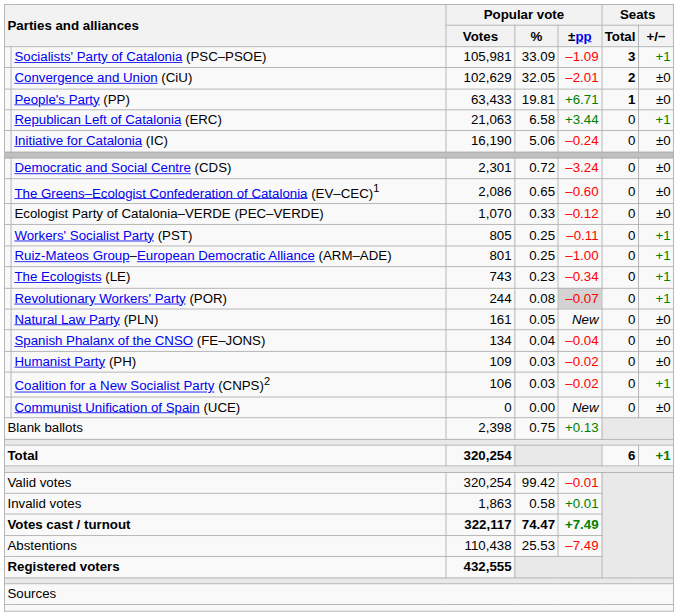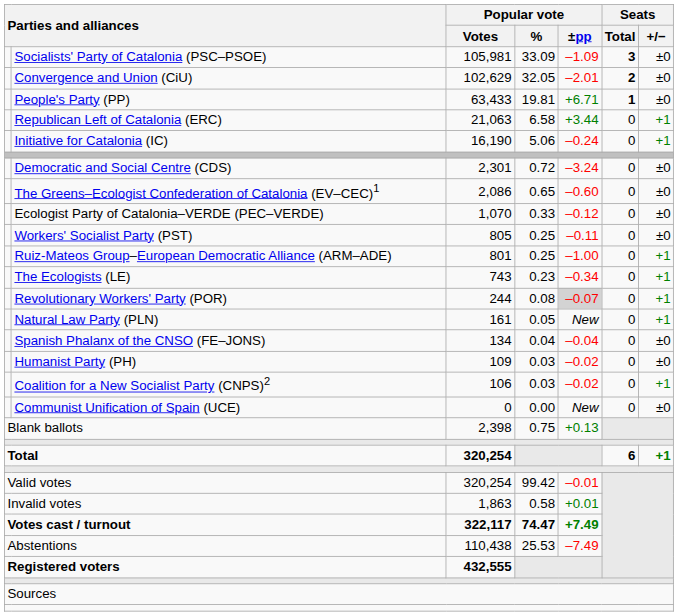Socialists' Party of Catalonia (PSC–PSOE) | Seats / +/−: +1 -> ±0
Initiative for Catalonia (IC) | Seats / +/−: ±0 -> +1
Workers' Socialist Party (PST) | Seats / +/−: +1 -> ±0
Natural Law Party (PLN) | Seats / +/−: ±0 -> +1
